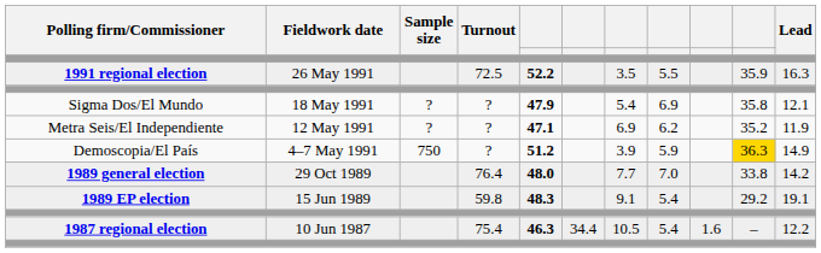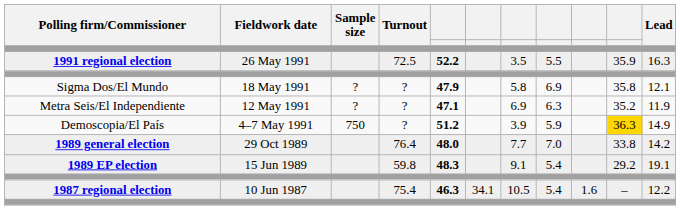Sigma Dos/El Mundo | column 7: 5.4 -> 5.8
Metra Seis/El Independiente | column 8: 6.2 -> 6.3
1987 regional election | column 6: 34.4 -> 34.1
